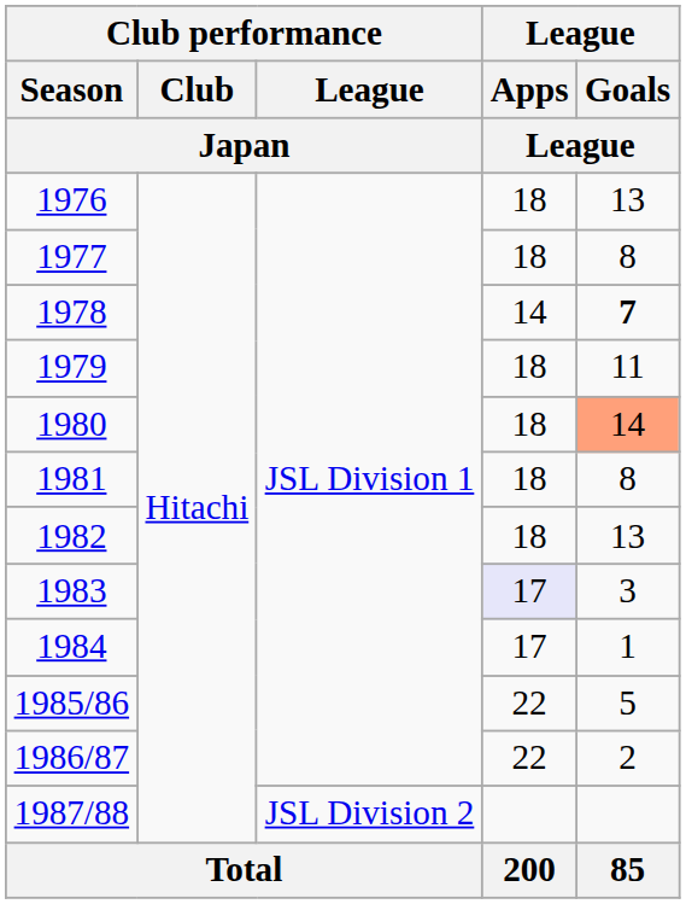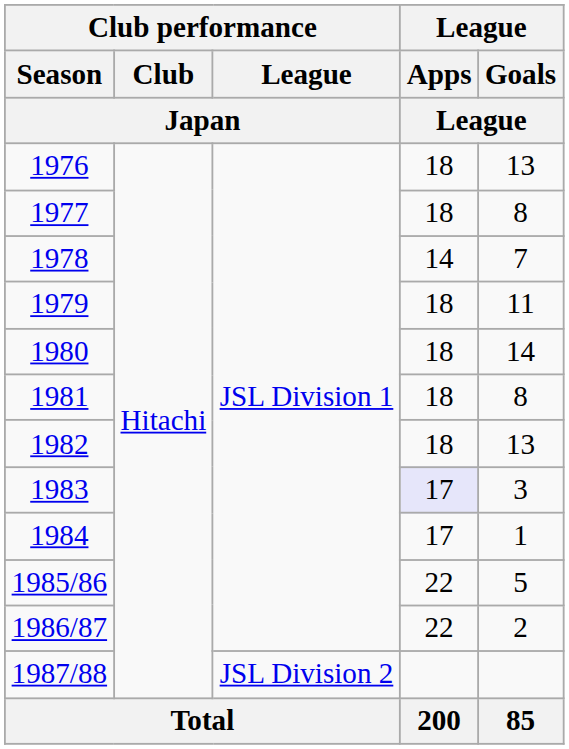1978 | League / Goals / League: bold -> normal
1980 | League / Goals / League: lightsalmon background -> no background
